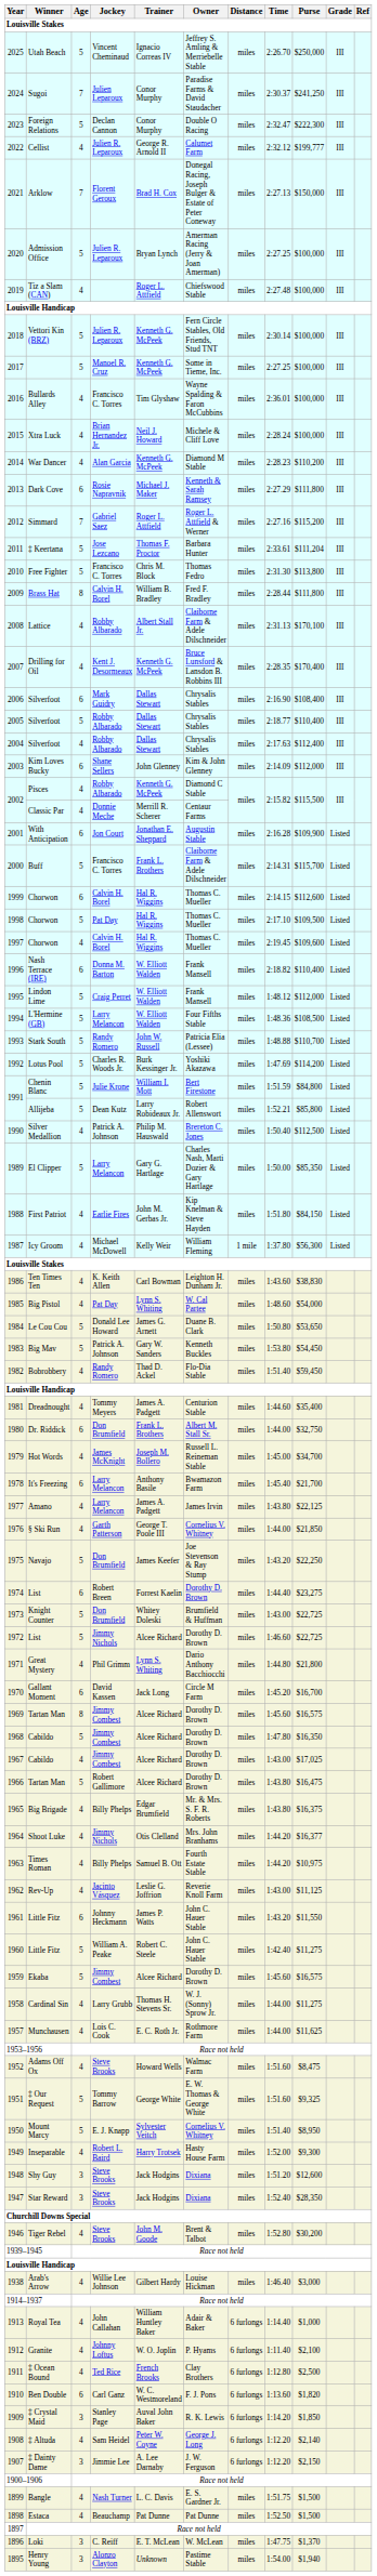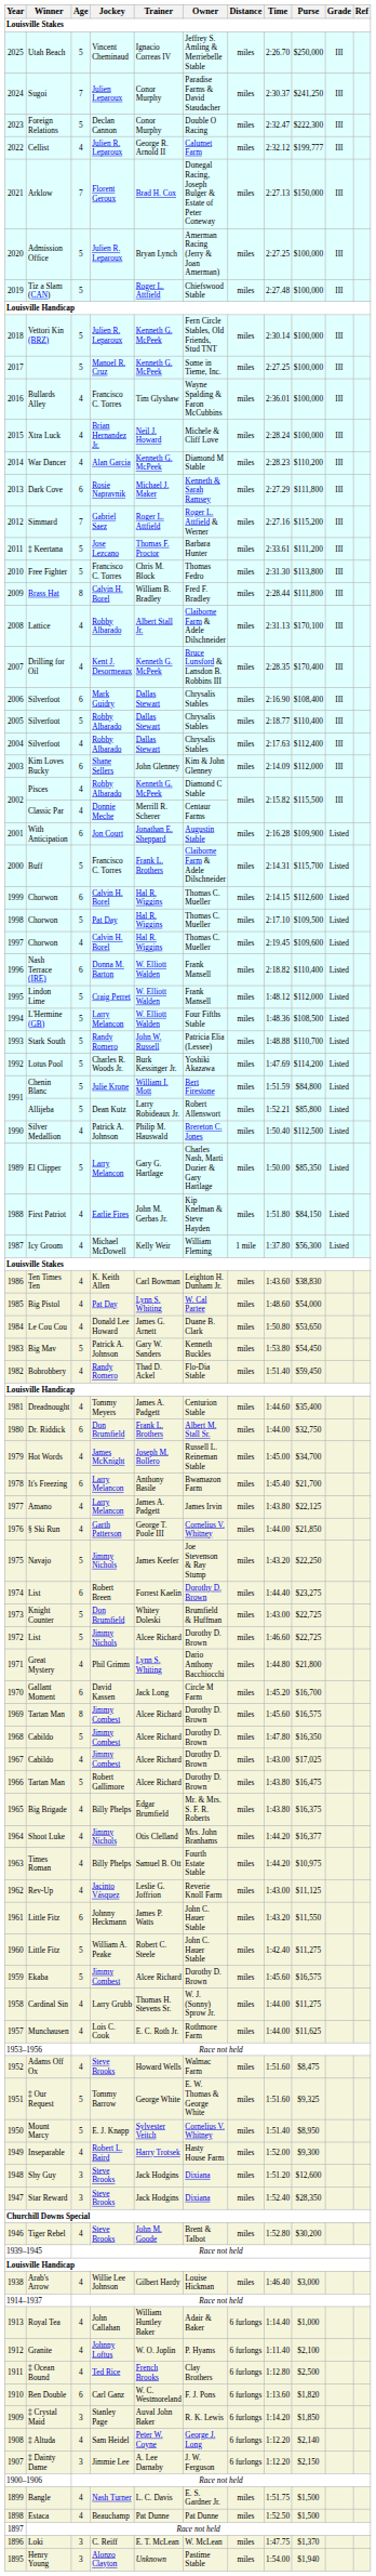2019 | Age: 4 -> 5
2011 | Purse: $111,204 -> $111,200
1984 | Age: 5 -> 4
1975 | Jockey: Don Brumfield -> Jimmy Nichols
